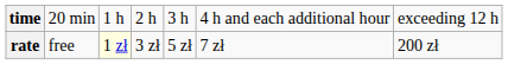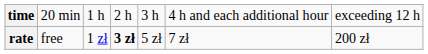rate | column 3: lightyellow background -> no background
rate | column 4: normal -> bold
